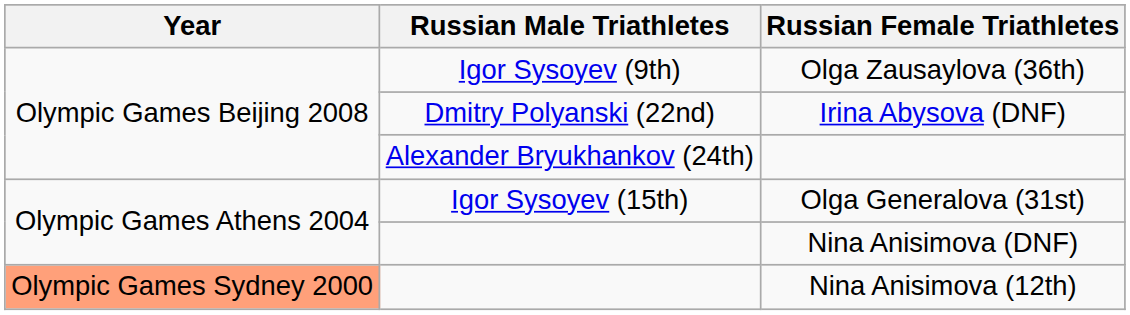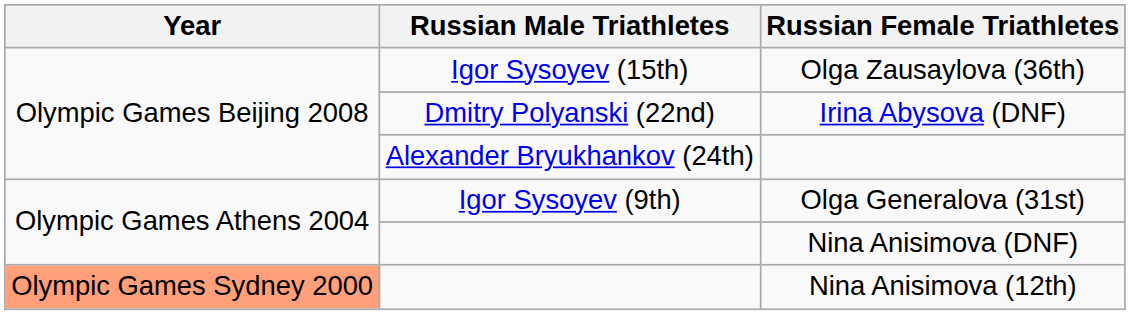Olga Zausaylova (36th) | Russian Male Triathletes: Igor Sysoyev (9th) -> Igor Sysoyev (15th)
Olga Generalova (31st) | Russian Male Triathletes: Igor Sysoyev (15th) -> Igor Sysoyev (9th)
